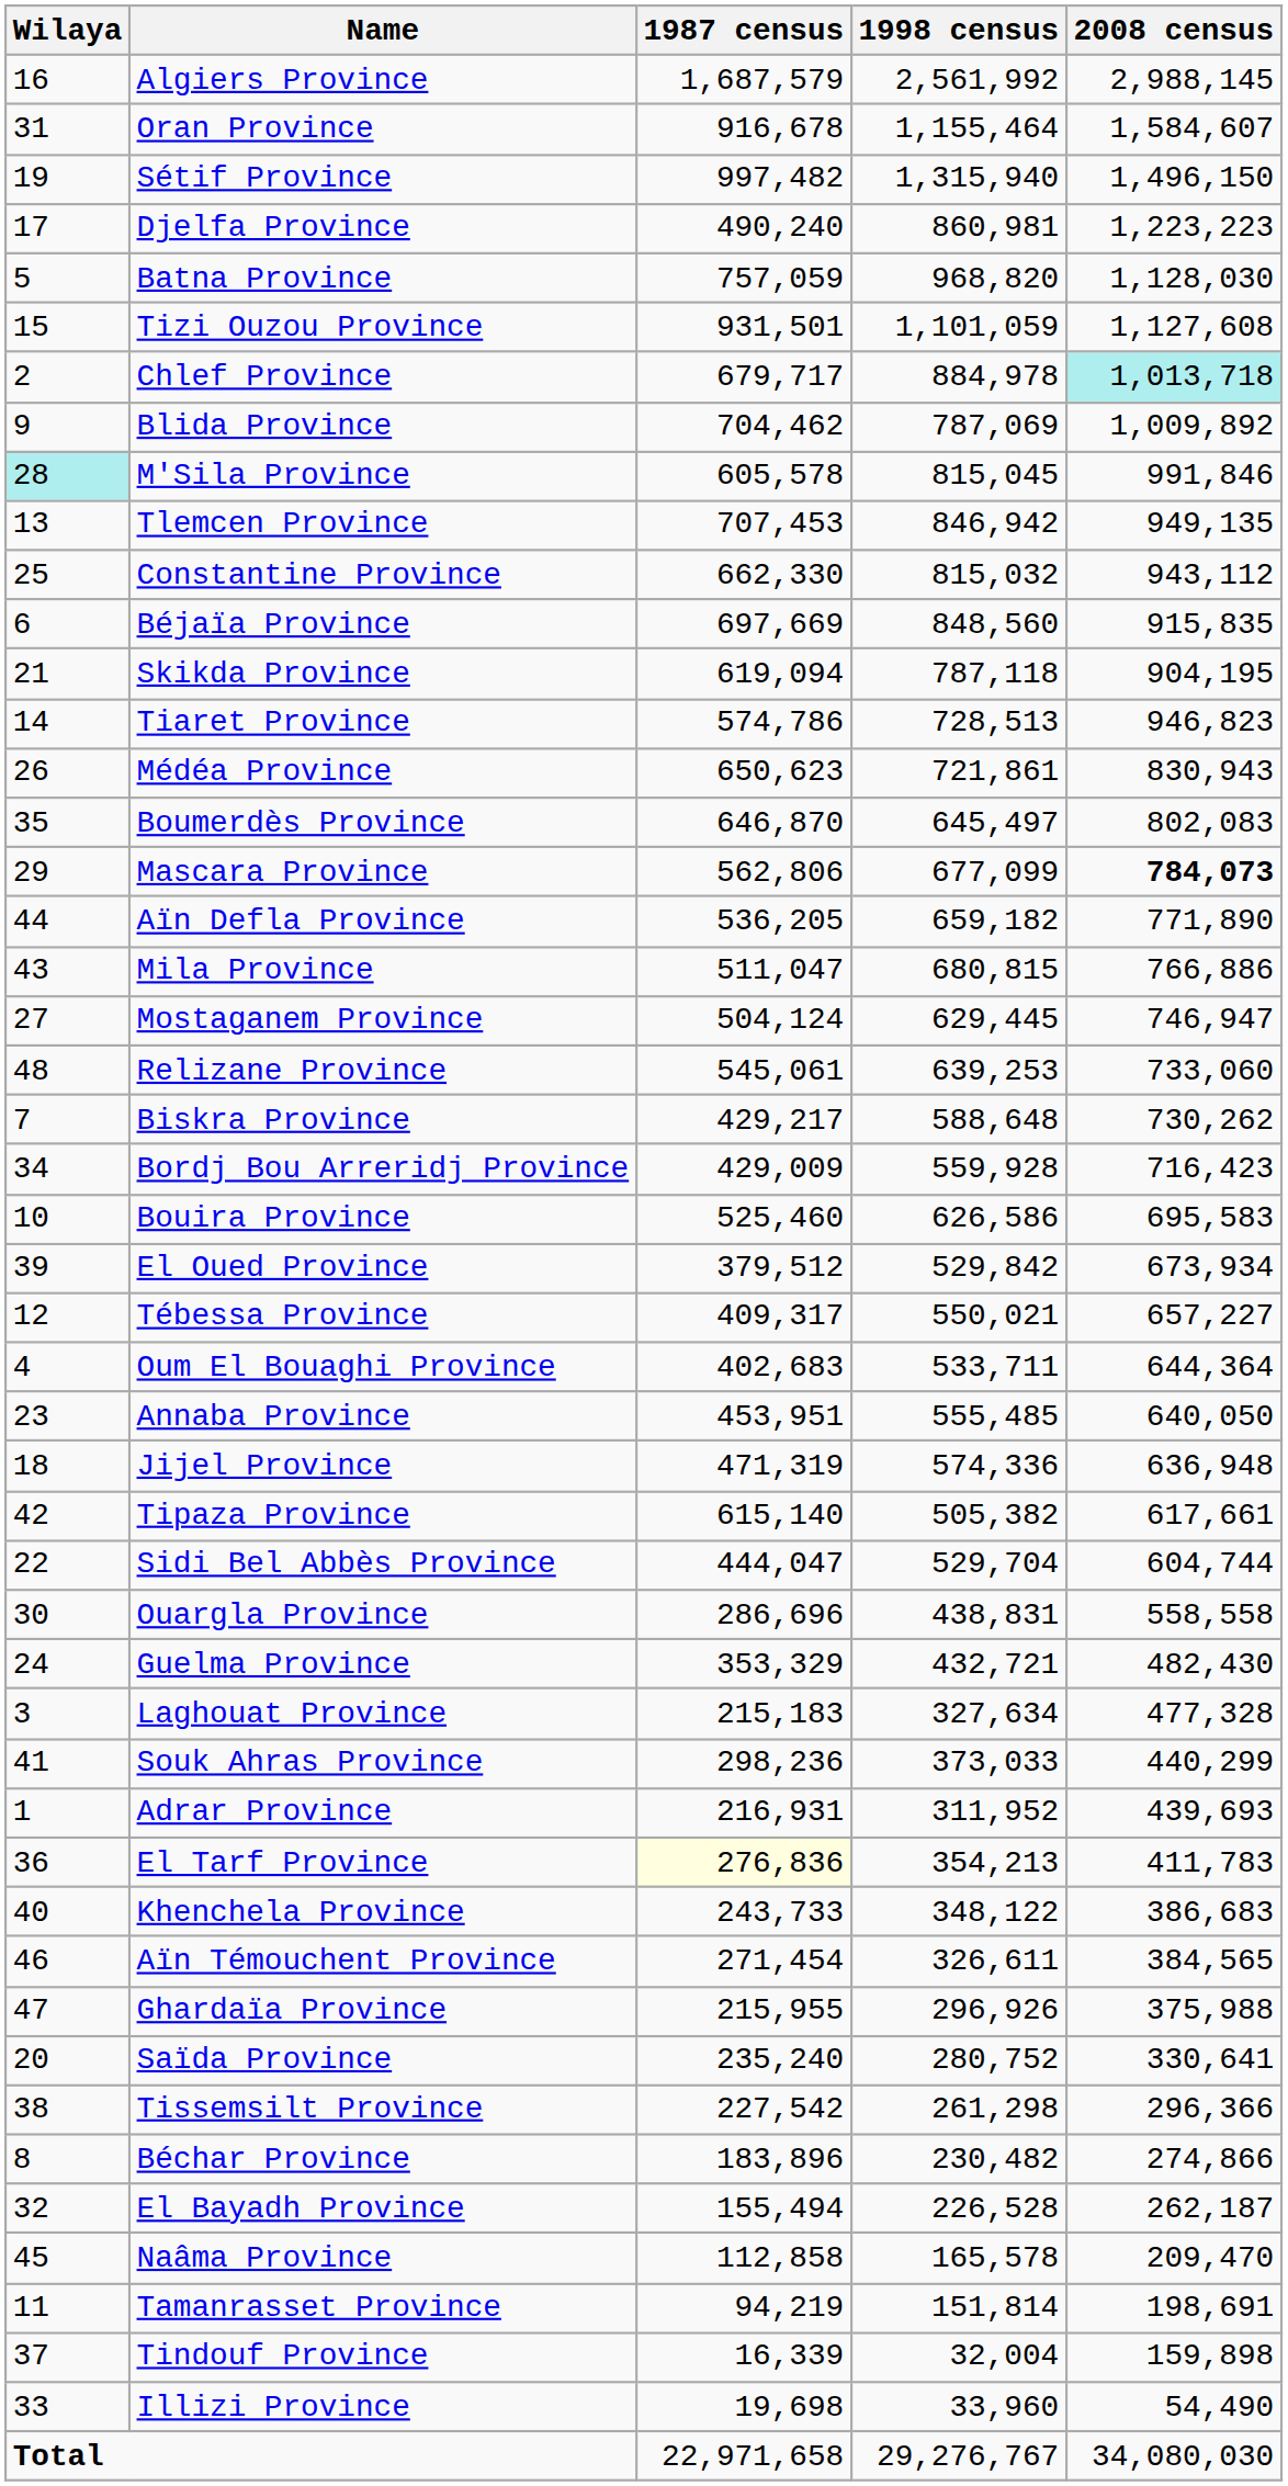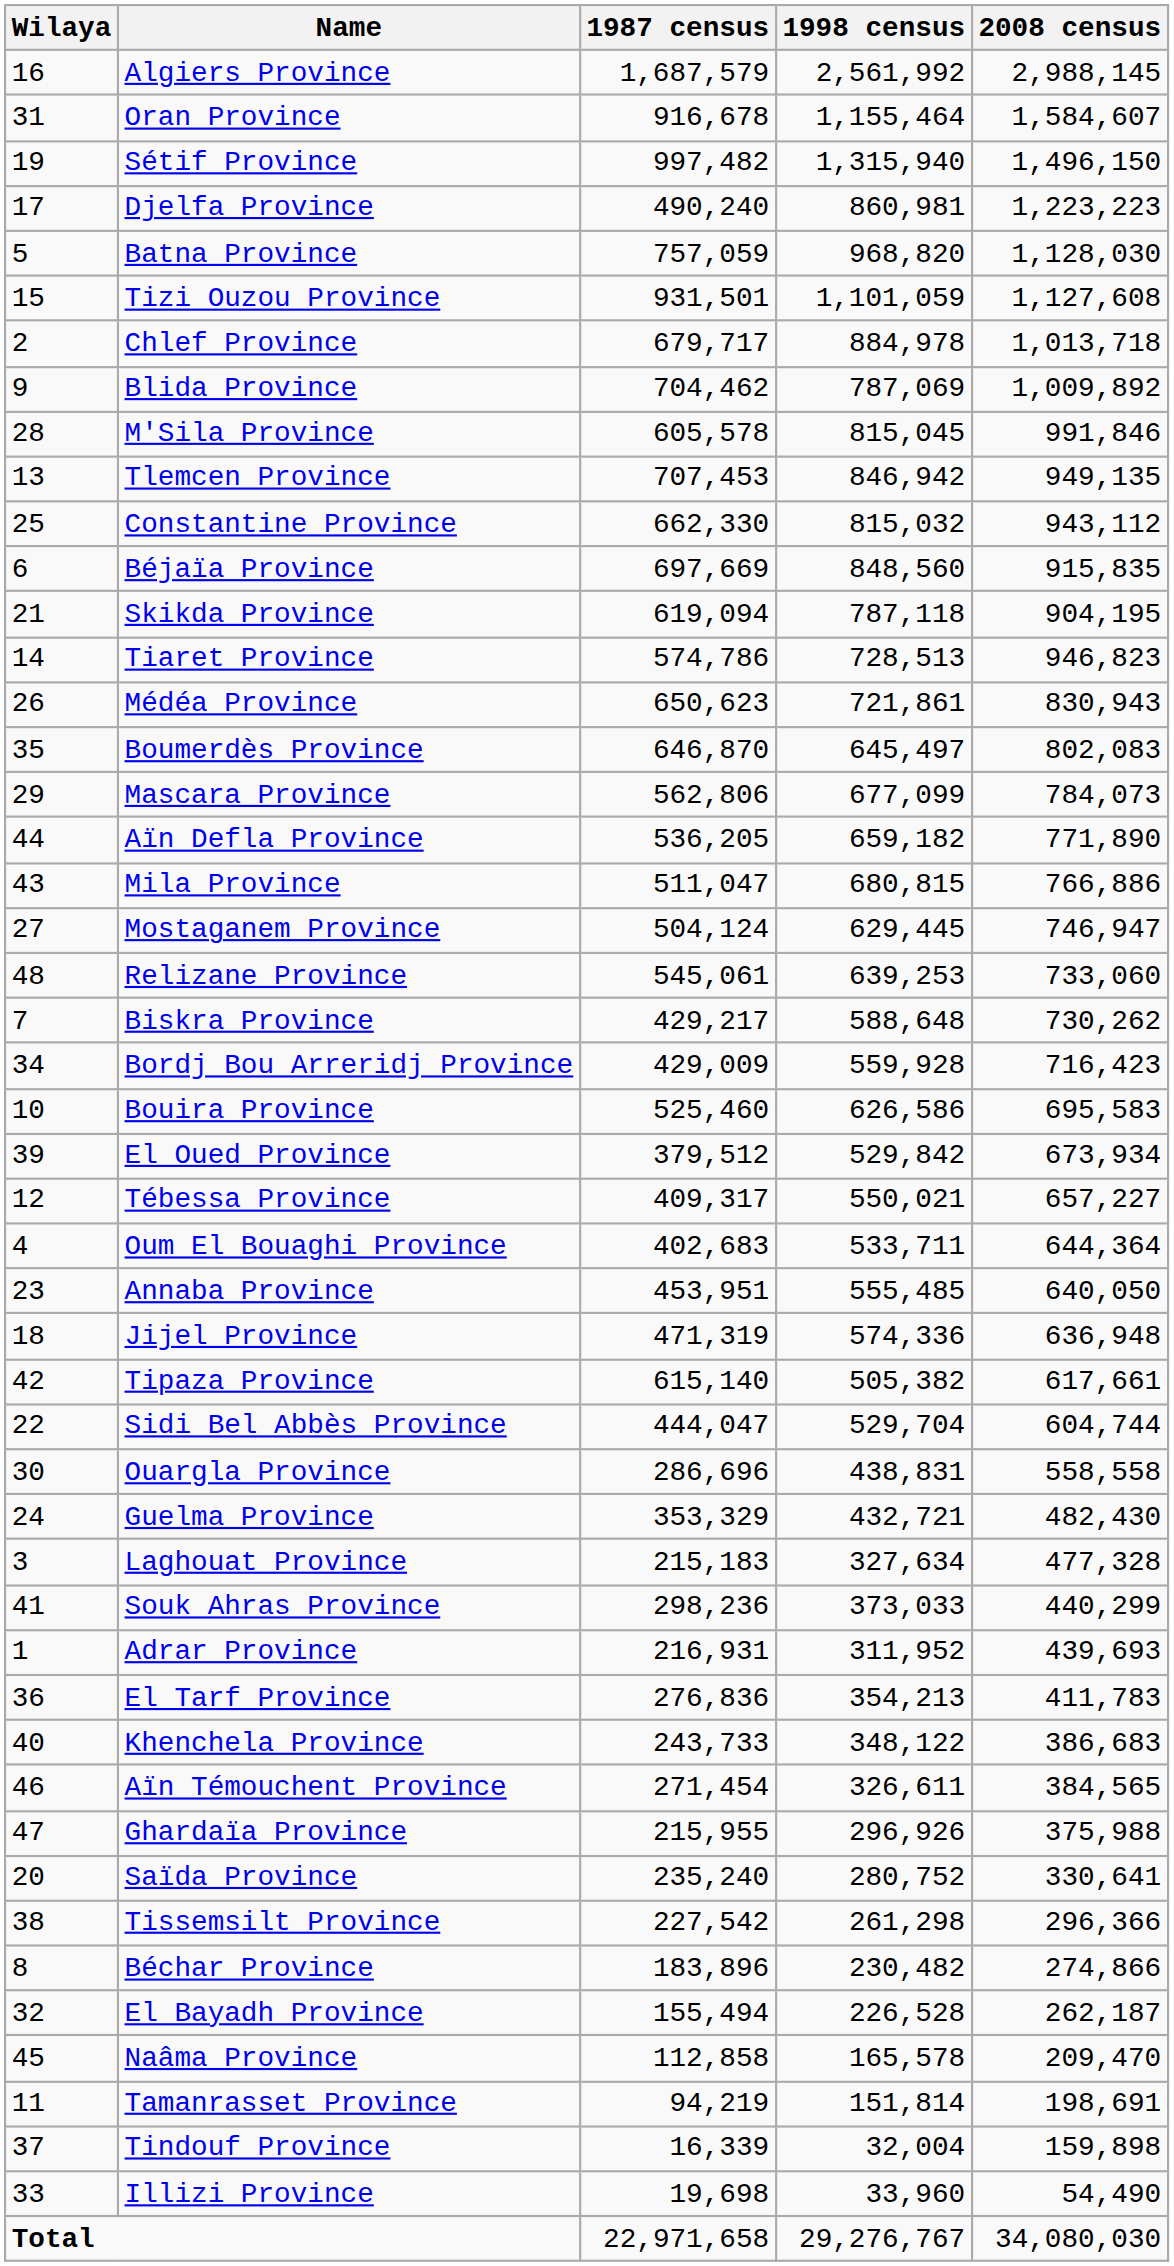Chlef Province | 2008 census: paleturquoise background -> no background
M'Sila Province | Wilaya: paleturquoise background -> no background
Mascara Province | 2008 census: bold -> normal
El Tarf Province | 1987 census: lightyellow background -> no background
